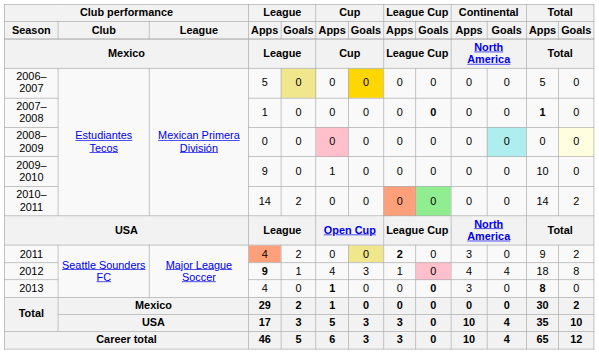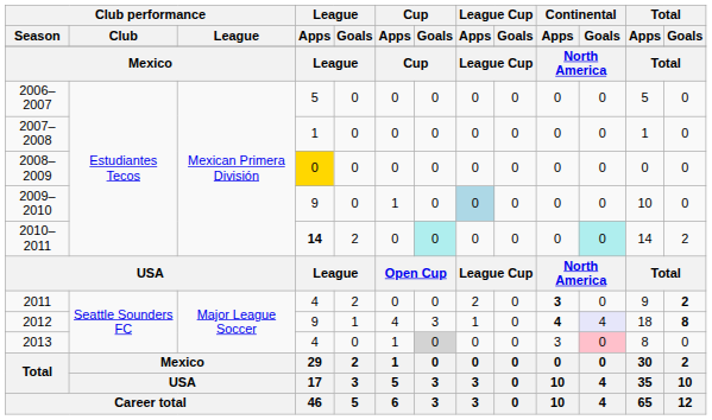2006–2007 | League / Goals: khaki background -> no background
2006–2007 | Cup / Goals: gold background -> no background
2007–2008 | League Cup / Goals: bold -> normal
2007–2008 | Total / Apps: bold -> normal
2008–2009 | League / Apps: no background -> gold background
2008–2009 | Cup / Apps: pink background -> no background
2008–2009 | Continental / Goals: paleturquoise background -> no background
2008–2009 | Total / Goals: lightyellow background -> no background
2009–2010 | League Cup / Apps: no background -> lightblue background
2010–2011 | League / Apps: normal -> bold
2010–2011 | Cup / Goals: no background -> paleturquoise background
2010–2011 | League Cup / Apps: lightsalmon background -> no background
2010–2011 | League Cup / Goals: lightgreen background -> no background
2010–2011 | Continental / Goals: no background -> paleturquoise background
2011 | League / Apps: lightsalmon background -> no background
2011 | Cup / Goals: khaki background -> no background
2011 | League Cup / Apps: bold -> normal
2011 | Continental / Apps: normal -> bold
2011 | Total / Goals: normal -> bold
2012 | League / Apps: bold -> normal
2012 | League Cup / Goals: pink background -> no background
2012 | Continental / Apps: normal -> bold
2012 | Continental / Goals: no background -> lavender background
2012 | Total / Goals: normal -> bold
2013 | Cup / Apps: bold -> normal
2013 | Cup / Goals: no background -> lightgrey background
2013 | League Cup / Goals: bold -> normal
2013 | Continental / Goals: no background -> pink background
2013 | Total / Apps: bold -> normal
